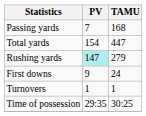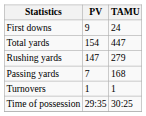rows swapped: First downs <-> Passing yards
Rushing yards | PV: paleturquoise background -> no background
